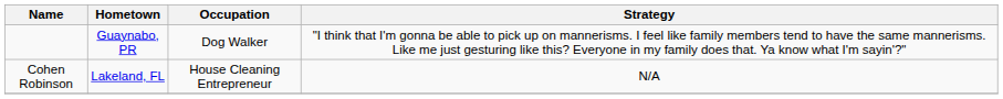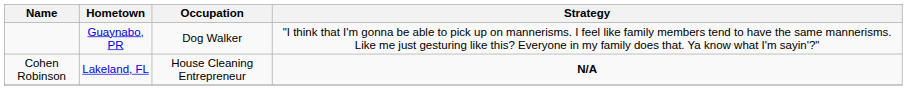Cohen Robinson | Strategy: normal -> bold
